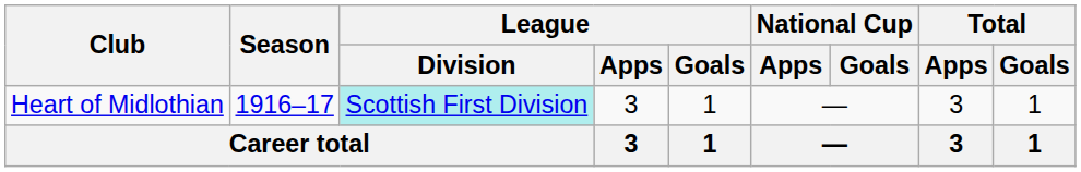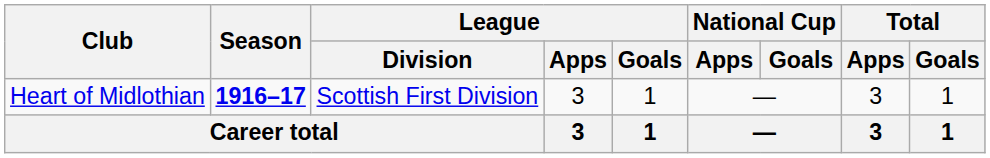Heart of Midlothian | Season: normal -> bold
Heart of Midlothian | League / Division: paleturquoise background -> no background
